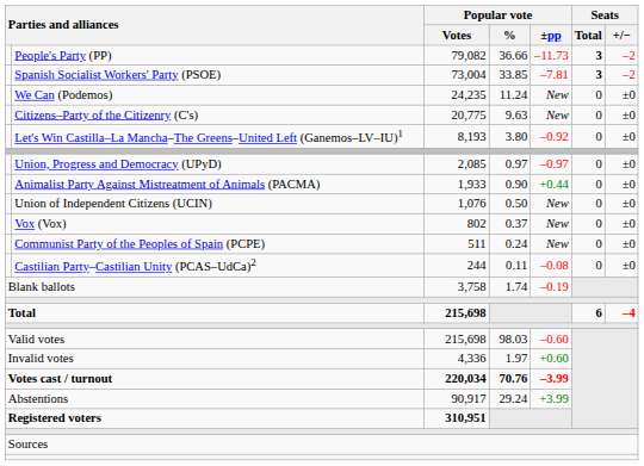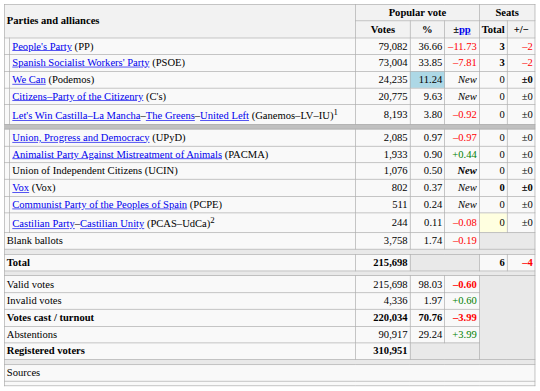We Can (Podemos) | Popular vote / %: no background -> lightblue background
We Can (Podemos) | Seats / +/−: normal -> bold
Union of Independent Citizens (UCIN) | Popular vote / ±pp: normal -> bold
Vox (Vox) | Seats / Total: normal -> bold
Vox (Vox) | Seats / +/−: normal -> bold
Castilian Party–Castilian Unity (PCAS–UdCa)2 | Seats / Total: no background -> lightyellow background
Valid votes | Popular vote / ±pp: normal -> bold
